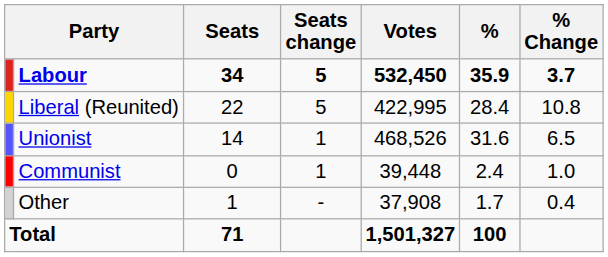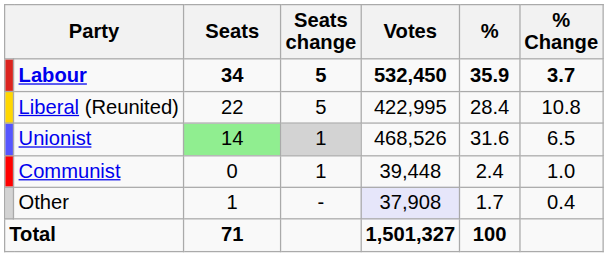Unionist | Seats: no background -> lightgreen background
Unionist | Seats change: no background -> lightgrey background
Other | Votes: no background -> lavender background
